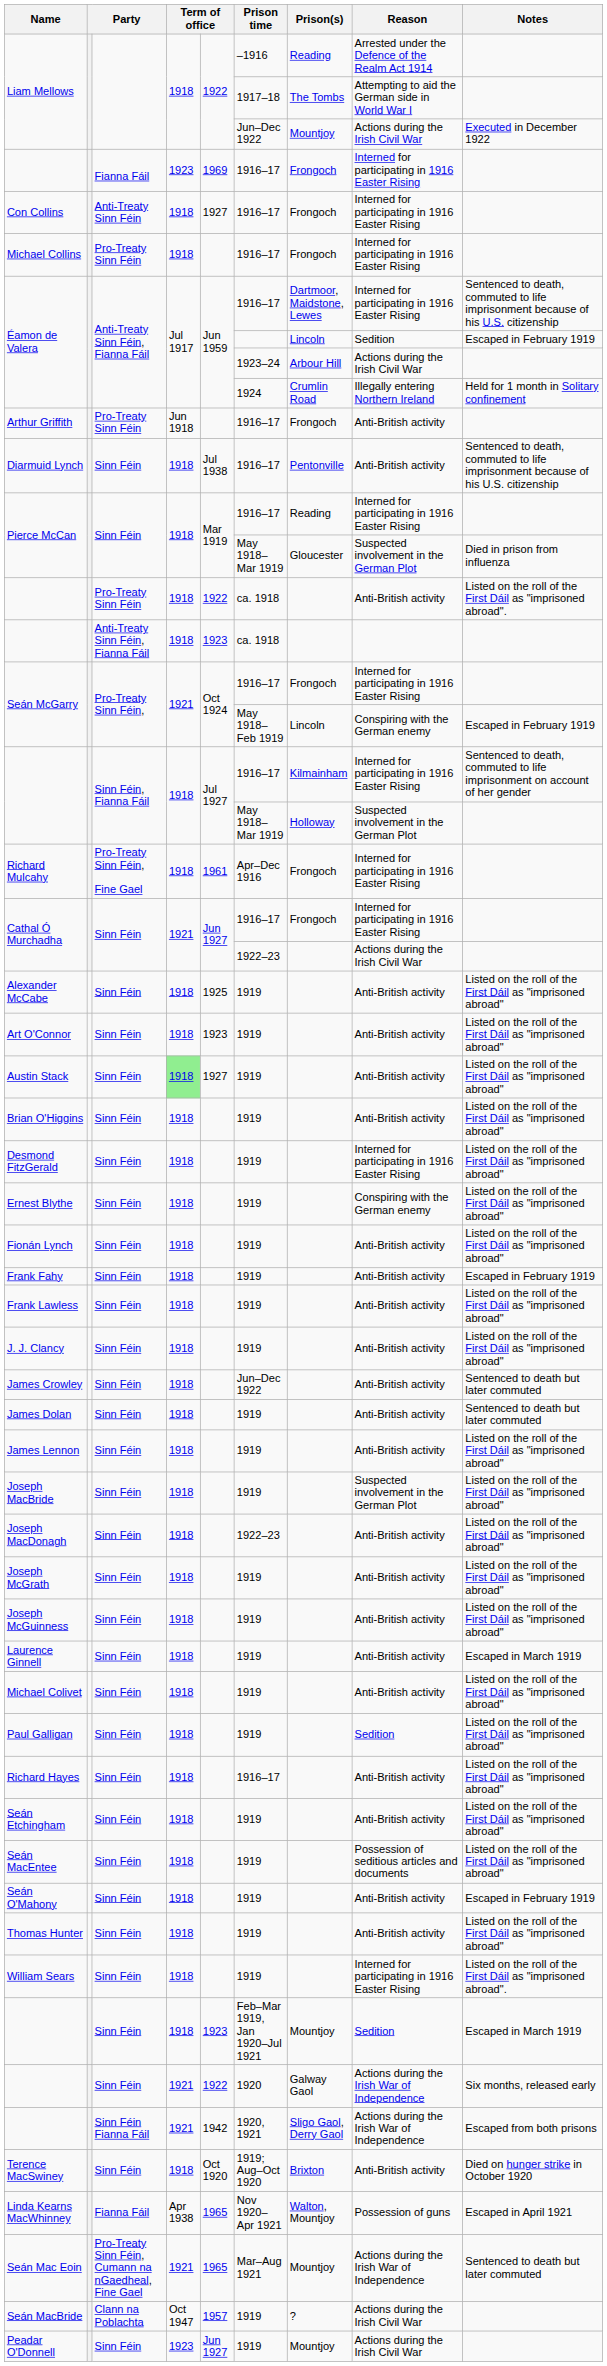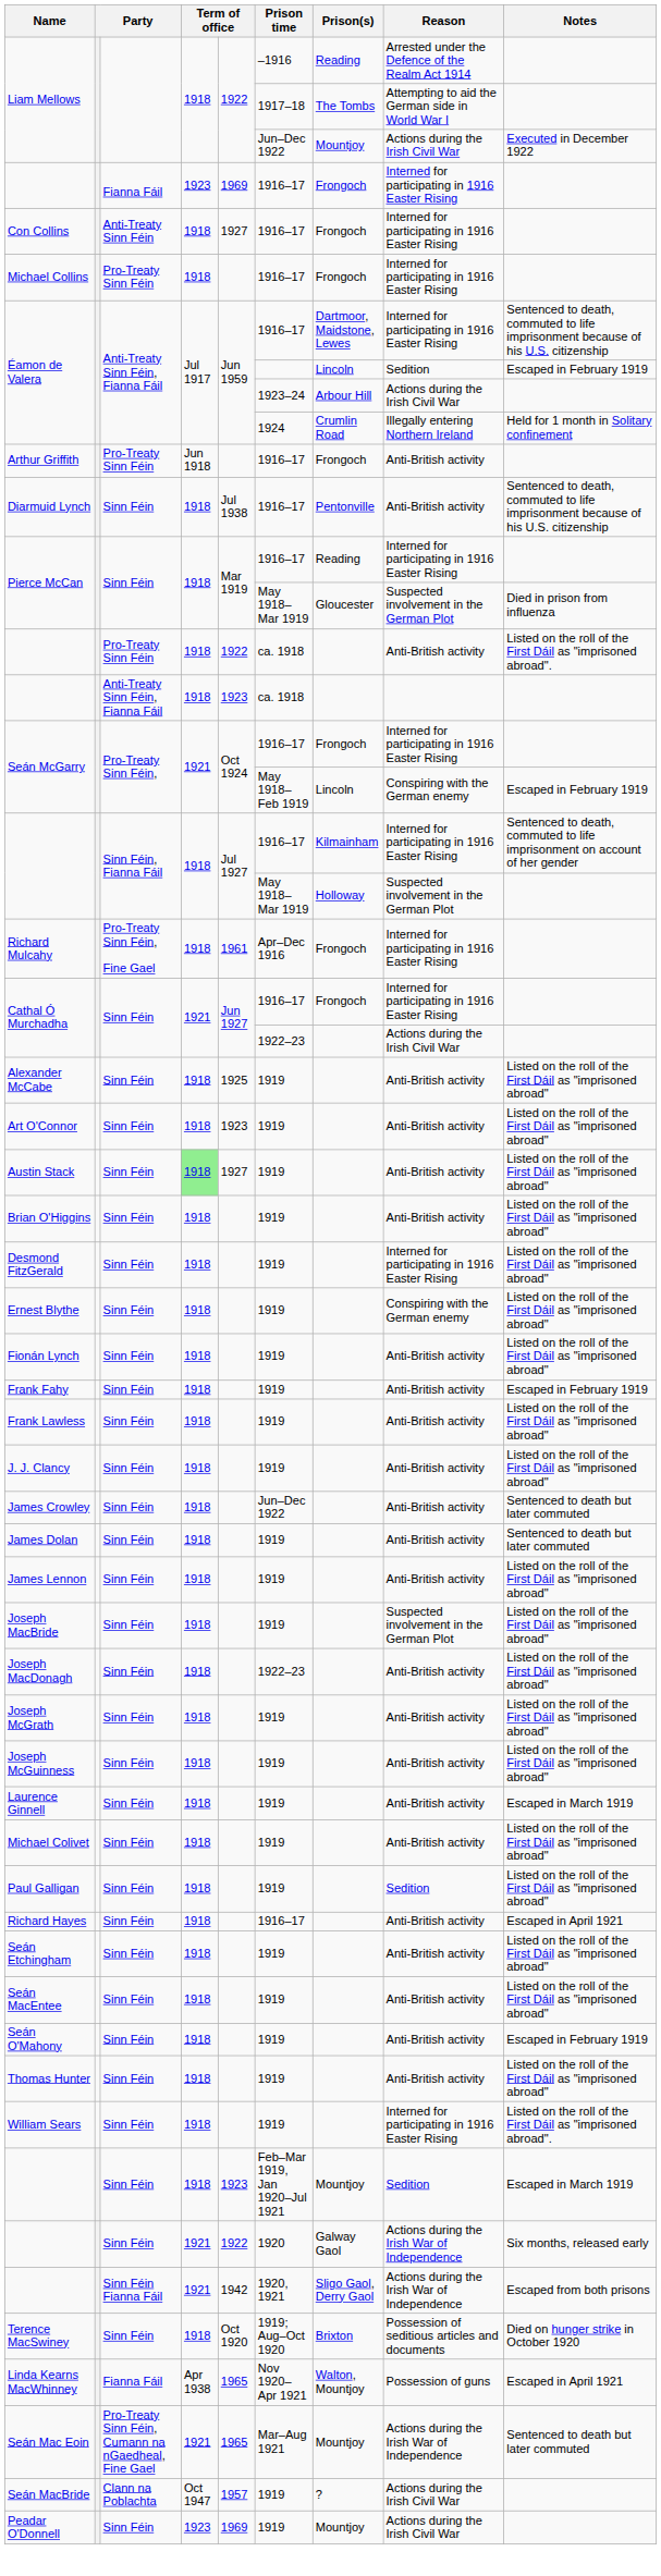Richard Hayes | Notes: Listed on the roll of the First Dáil as "imprisoned abroad" -> Escaped in April 1921
Seán MacEntee | Reason: Possession of seditious articles and documents -> Anti-British activity
Terence MacSwiney | Reason: Anti-British activity -> Possession of seditious articles and documents
Peadar O'Donnell | column 5: Jun 1927 -> 1969
